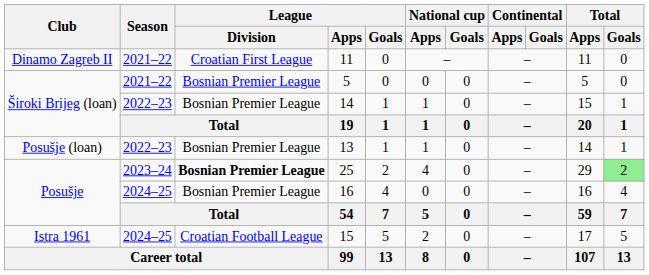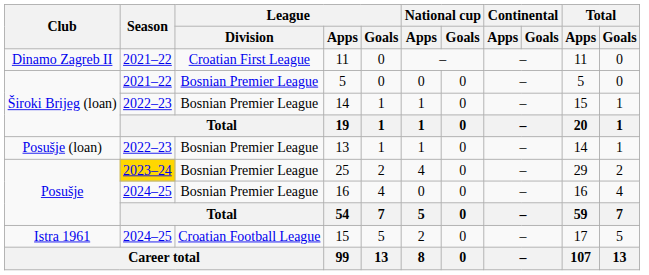25 | Season: no background -> gold background
25 | League / Division: bold -> normal
25 | Total / Goals: lightgreen background -> no background
